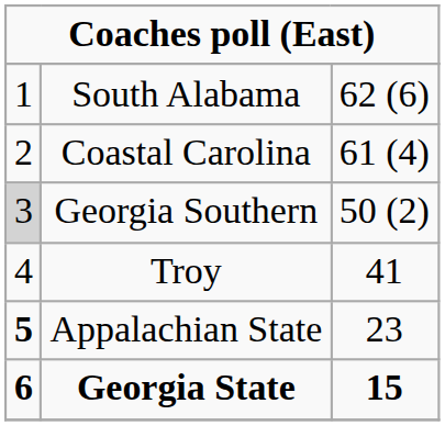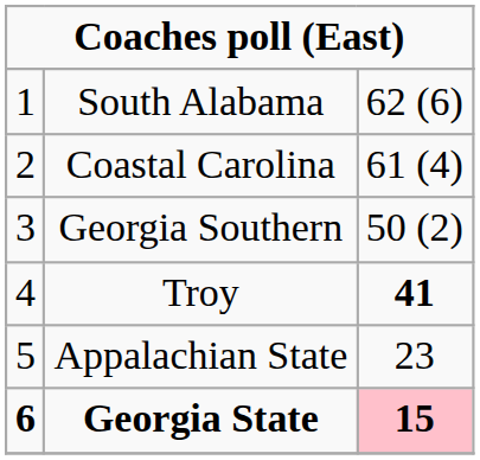Georgia Southern | column 1: lightgrey background -> no background
Troy | column 3: normal -> bold
Appalachian State | column 1: bold -> normal
Georgia State | column 3: no background -> pink background
